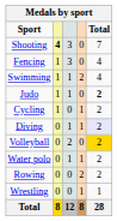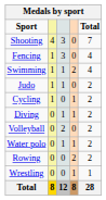Shooting | column 2: bold -> normal
Judo | Total: bold -> normal
Diving | Total: lavender background -> no background
Volleyball | Total: gold background -> no background
